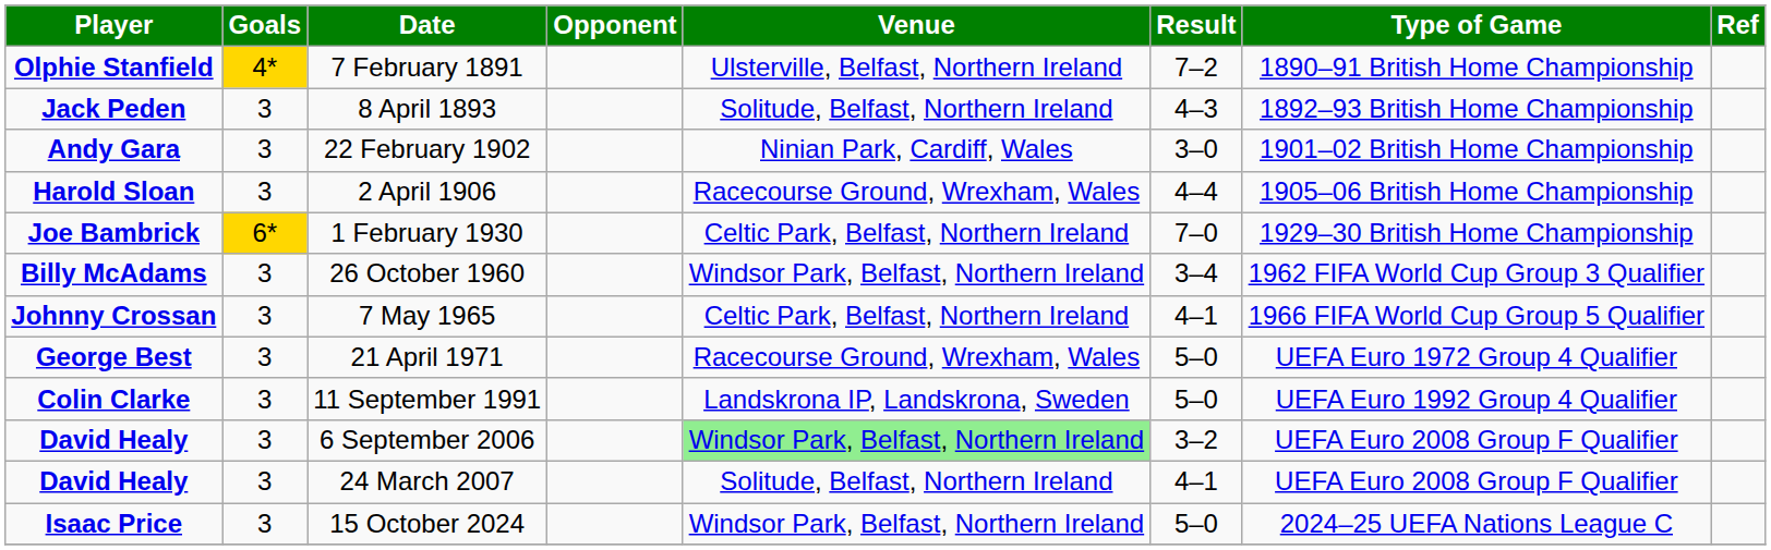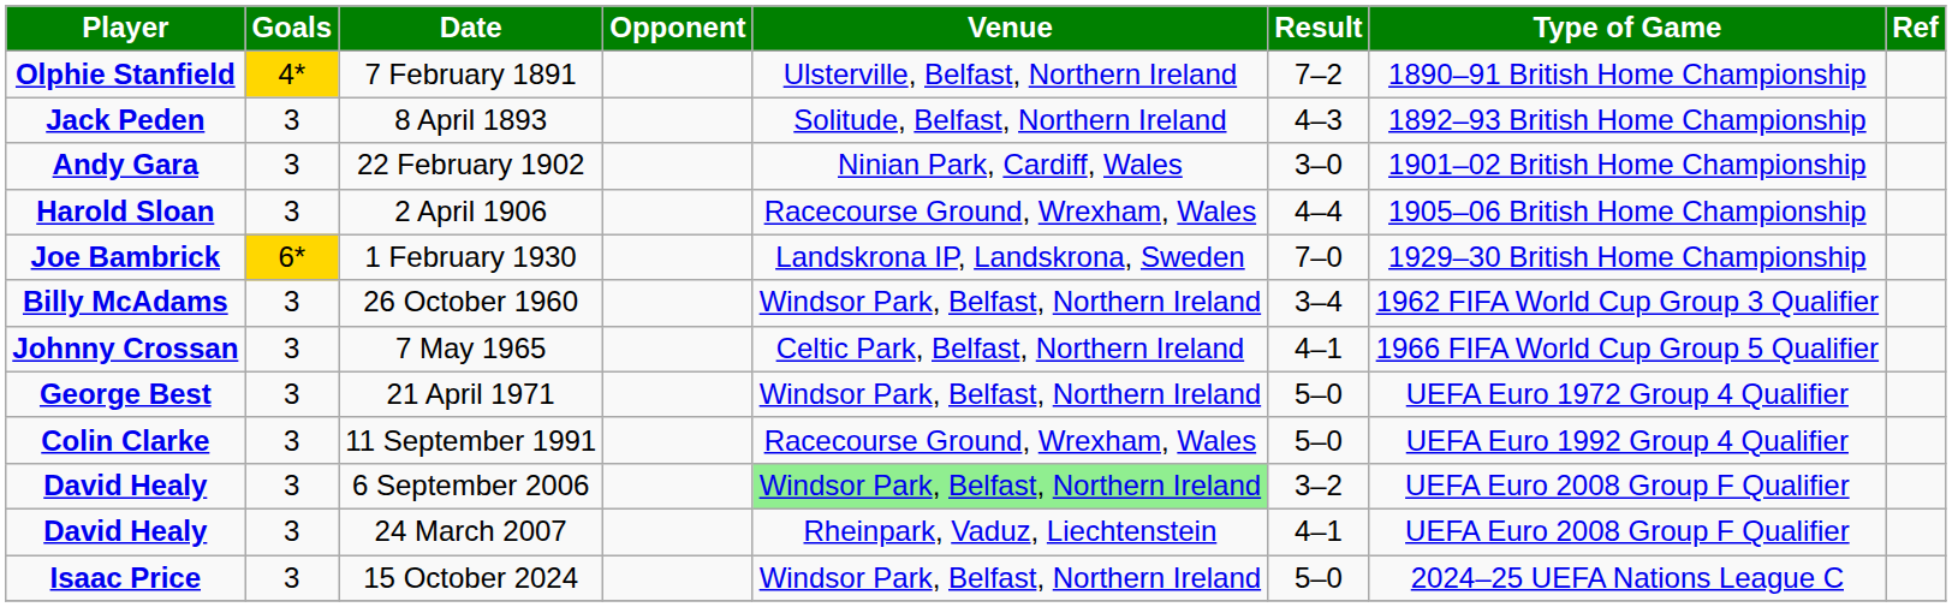1 February 1930 | Venue: Celtic Park, Belfast, Northern Ireland -> Landskrona IP, Landskrona, Sweden
21 April 1971 | Venue: Racecourse Ground, Wrexham, Wales -> Windsor Park, Belfast, Northern Ireland
11 September 1991 | Venue: Landskrona IP, Landskrona, Sweden -> Racecourse Ground, Wrexham, Wales
24 March 2007 | Venue: Solitude, Belfast, Northern Ireland -> Rheinpark, Vaduz, Liechtenstein
